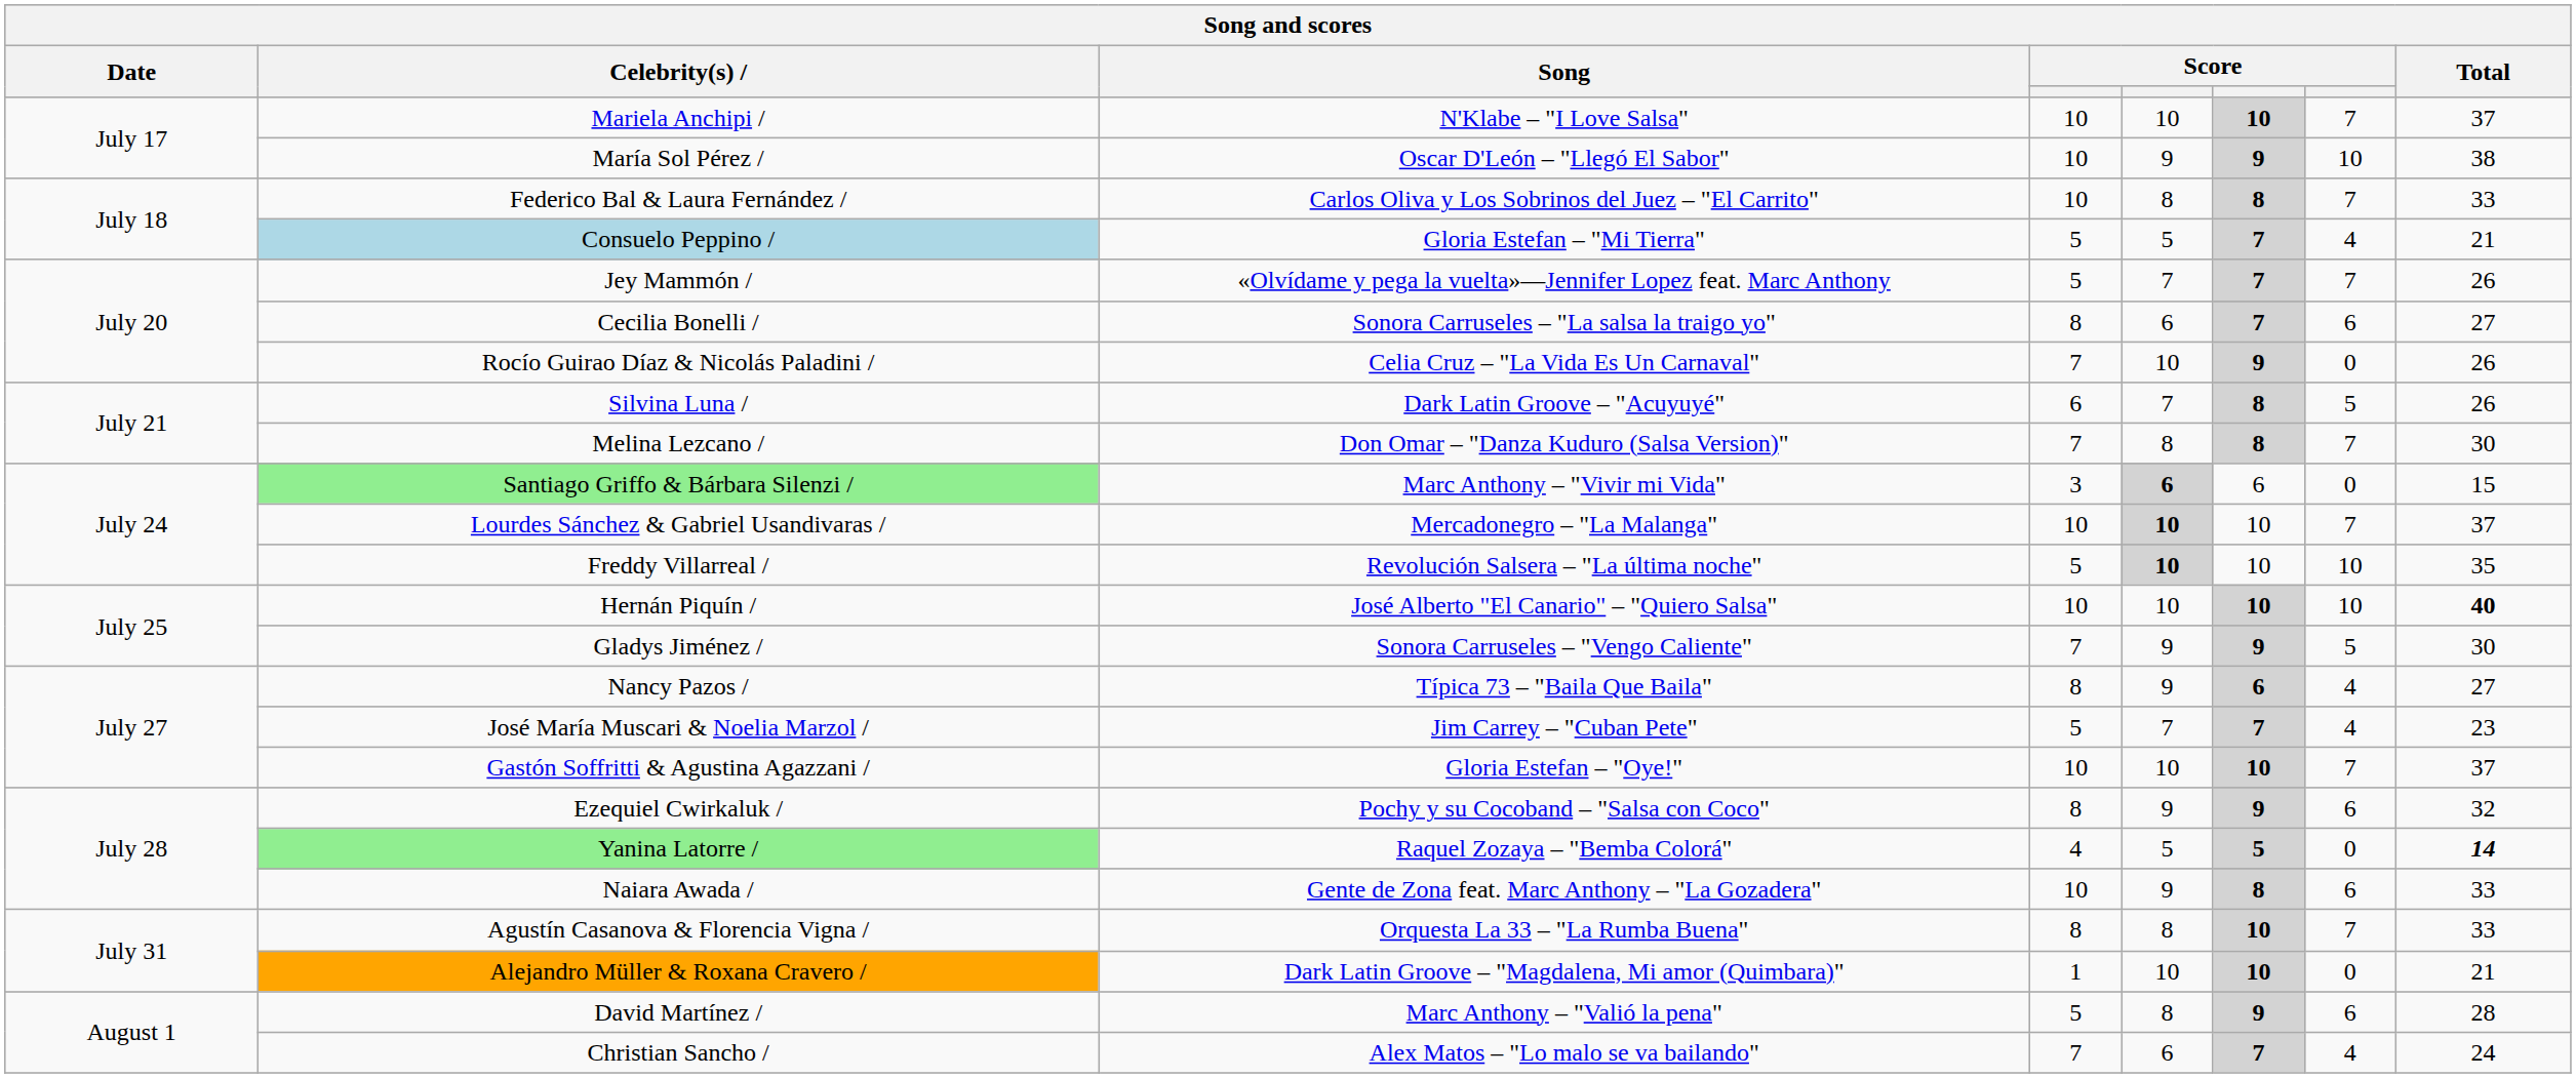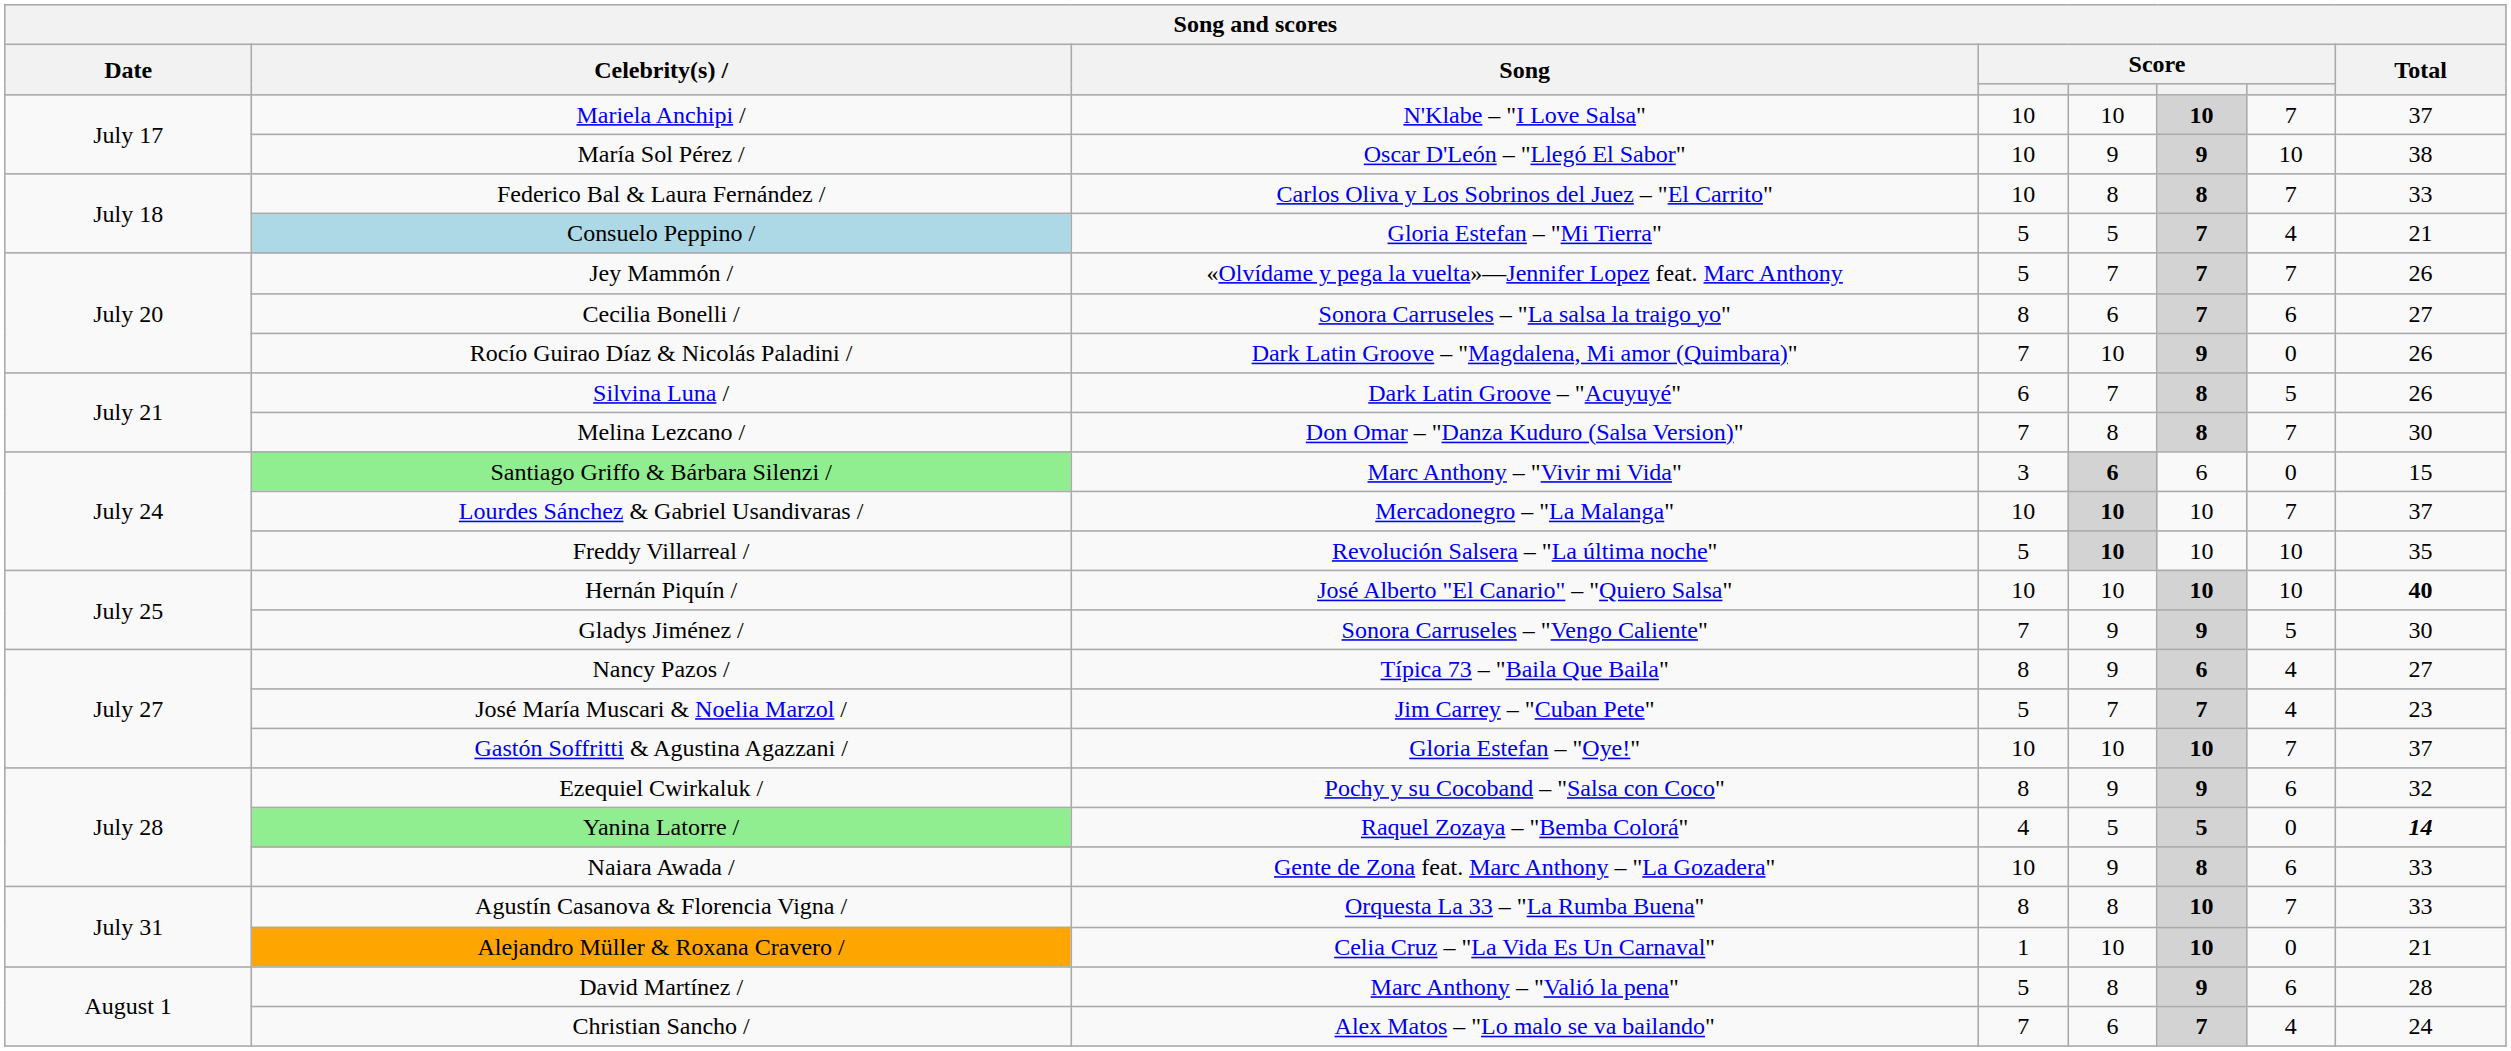Rocío Guirao Díaz & Nicolás Paladini / | Song: Celia Cruz – "La Vida Es Un Carnaval" -> Dark Latin Groove – "Magdalena, Mi amor (Quimbara)"
Alejandro Müller & Roxana Cravero / | Song: Dark Latin Groove – "Magdalena, Mi amor (Quimbara)" -> Celia Cruz – "La Vida Es Un Carnaval"
